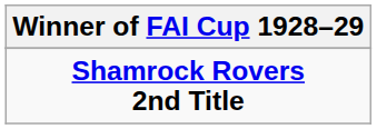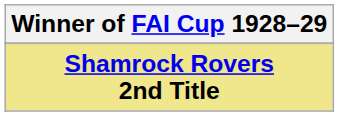row 2 | column 1: no background -> khaki background
